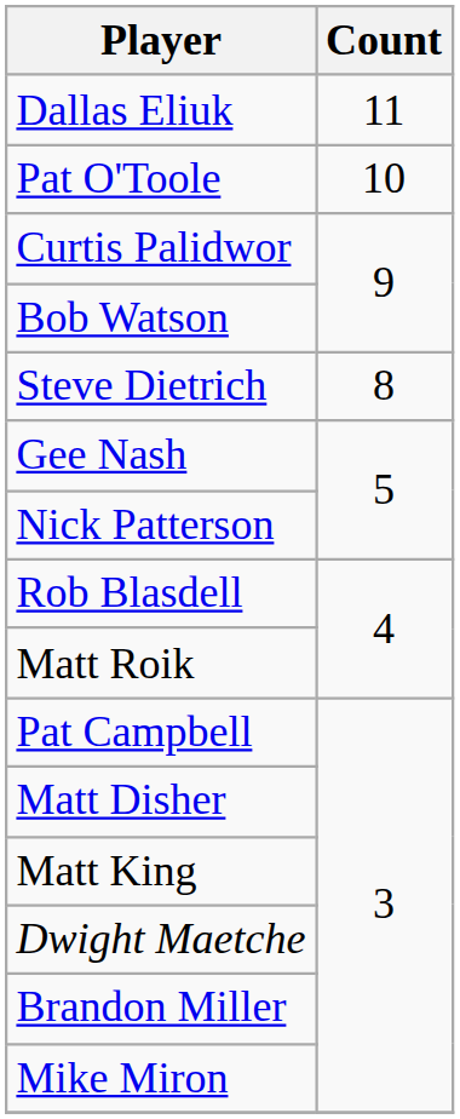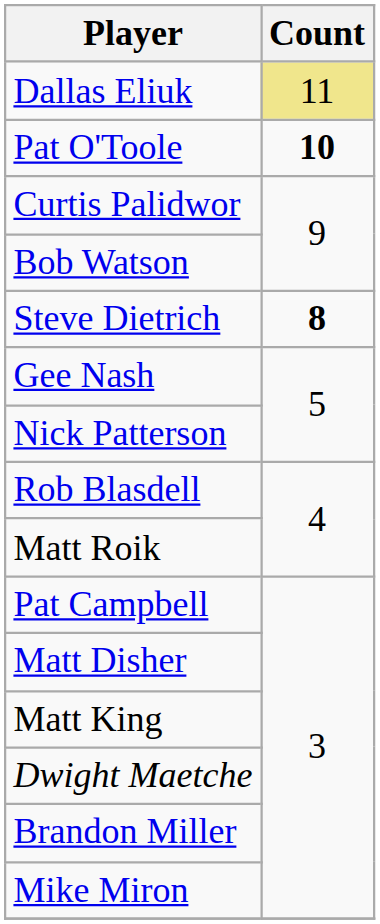Dallas Eliuk | Count: no background -> khaki background
Pat O'Toole | Count: normal -> bold
Steve Dietrich | Count: normal -> bold
